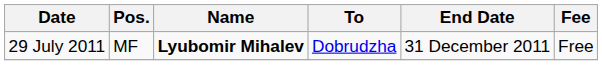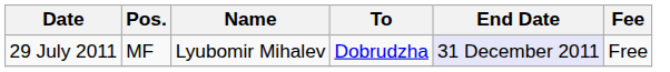29 July 2011 | Name: bold -> normal
29 July 2011 | End Date: no background -> lavender background
